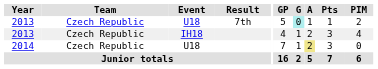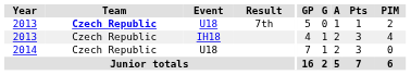2013 / U18 | Team: normal -> bold
2013 / U18 | G: paleturquoise background -> no background
2014 | A: khaki background -> no background
